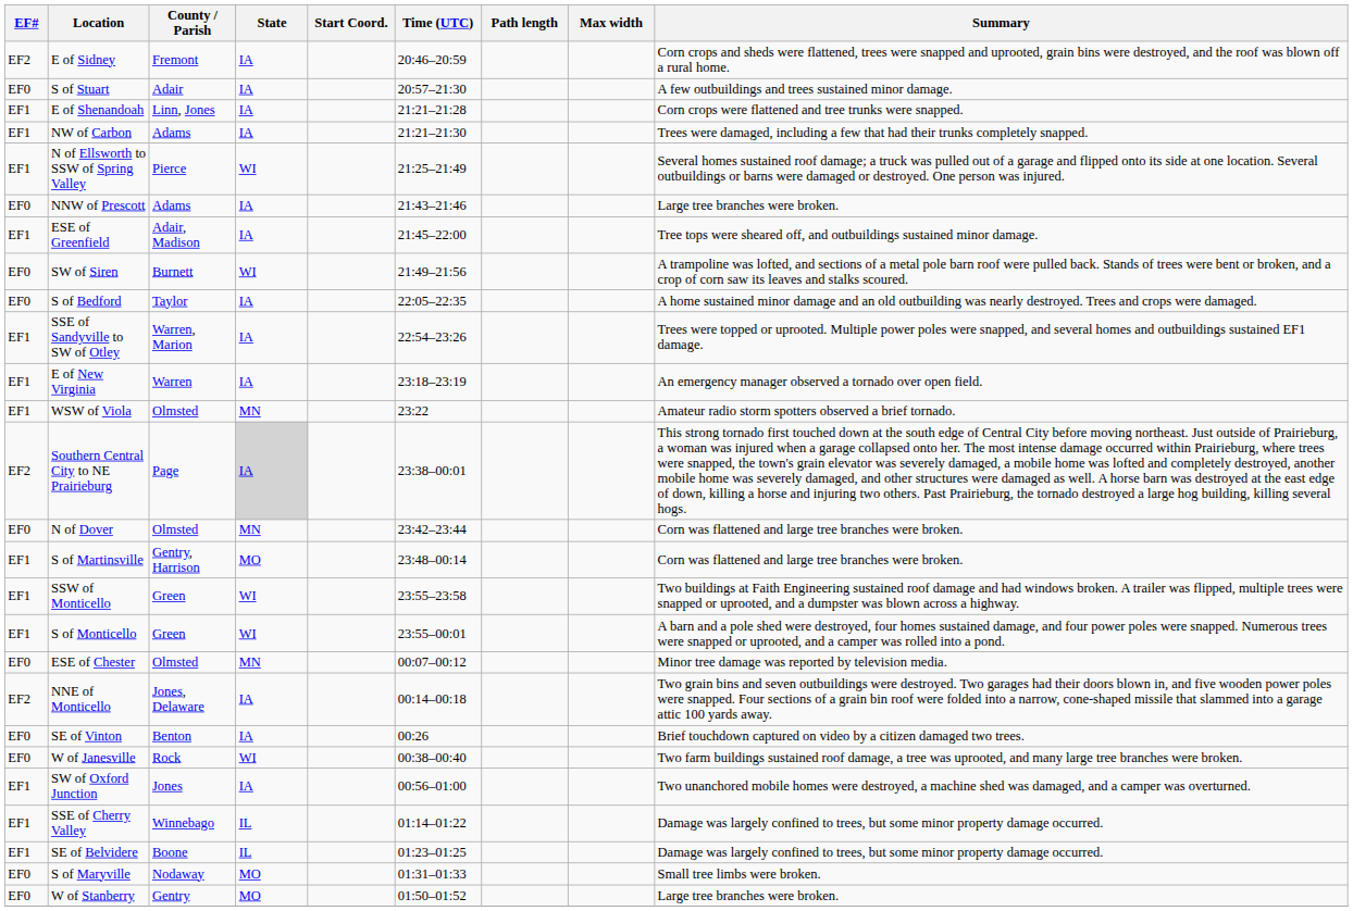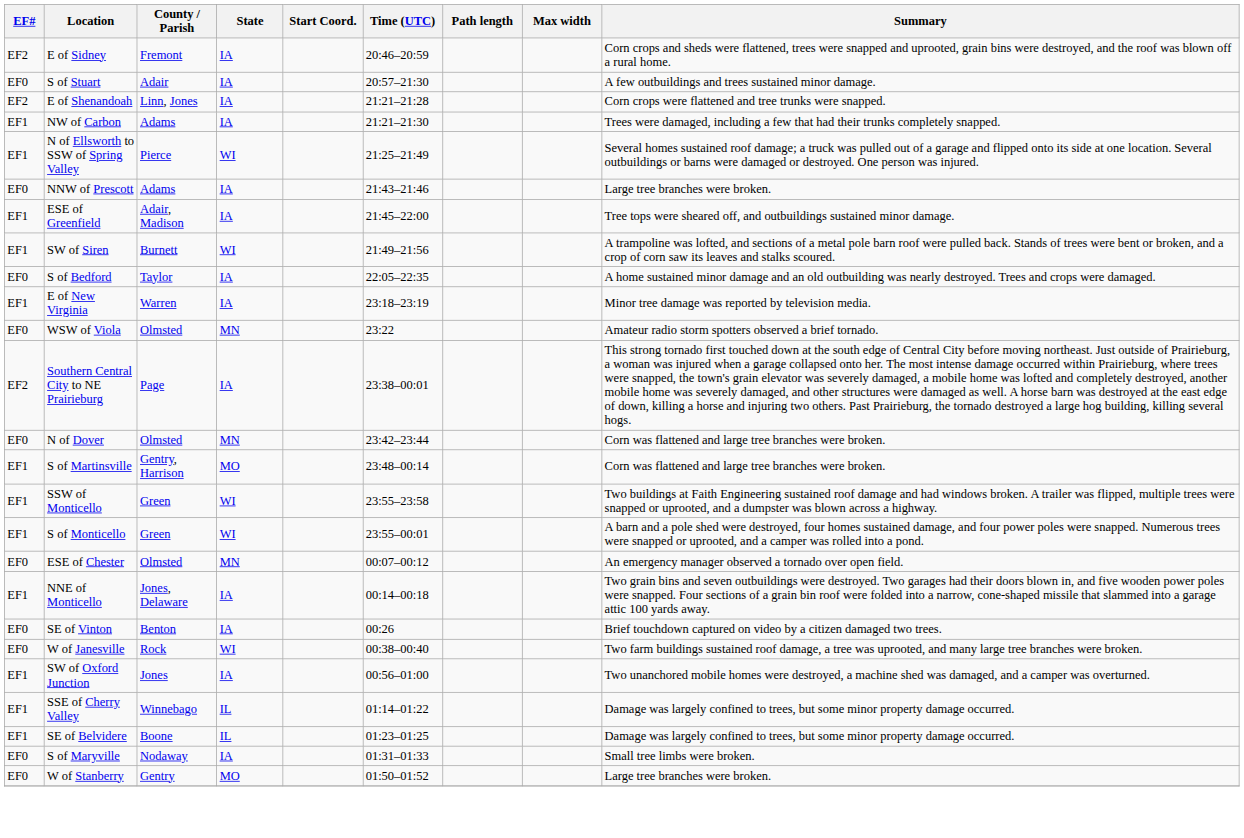E of Shenandoah | EF#: EF1 -> EF2
SW of Siren | EF#: EF0 -> EF1
- row: EF1 | SSE of Sandyville to SW of Otley | Warren, Marion | IA | 22:54–23:26 | Trees were topped or uprooted. Multiple power poles were snapped, and several homes and outbuildings sustained EF1 damage.
E of New Virginia | Summary: An emergency manager observed a tornado over open field. -> Minor tree damage was reported by television media.
WSW of Viola | EF#: EF1 -> EF0
Southern Central City to NE Prairieburg | State: lightgrey background -> no background
ESE of Chester | Summary: Minor tree damage was reported by television media. -> An emergency manager observed a tornado over open field.
NNE of Monticello | EF#: EF2 -> EF1
S of Maryville | State: MO -> IA
